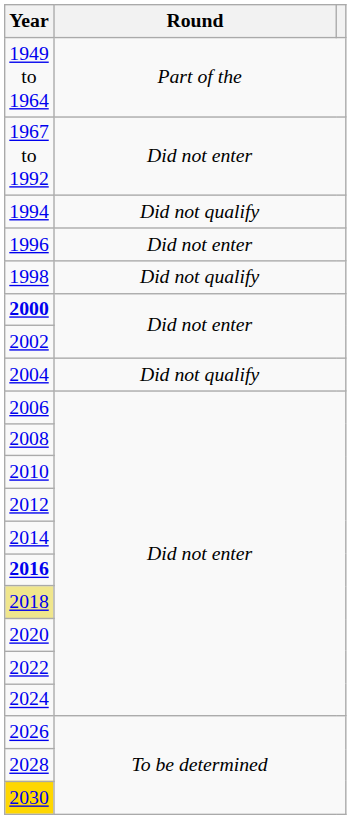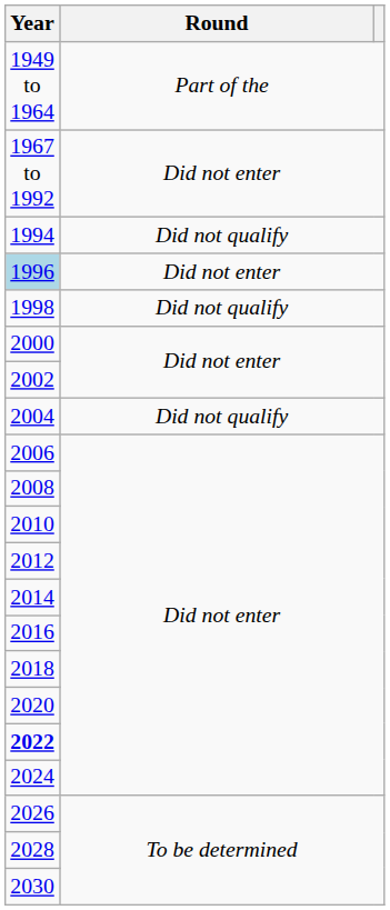1996 | Year: no background -> lightblue background
2000 | Year: bold -> normal
2016 | Year: bold -> normal
2018 | Year: khaki background -> no background
2022 | Year: normal -> bold
2030 | Year: gold background -> no background
